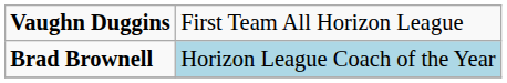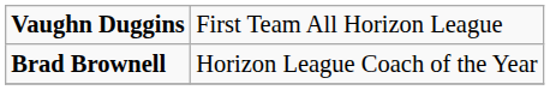Brad Brownell | column 2: lightblue background -> no background
